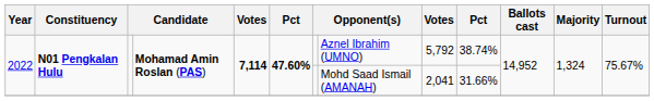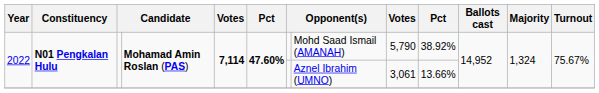row 2 | column 8: Aznel Ibrahim (UMNO) -> Mohd Saad Ismail (AMANAH)
row 2 | column 9: 5,792 -> 5,790
row 2 | column 10: 38.74% -> 38.92%
row 3 | column 8: Mohd Saad Ismail (AMANAH) -> Aznel Ibrahim (UMNO)
row 3 | column 9: 2,041 -> 3,061
row 3 | column 10: 31.66% -> 13.66%
